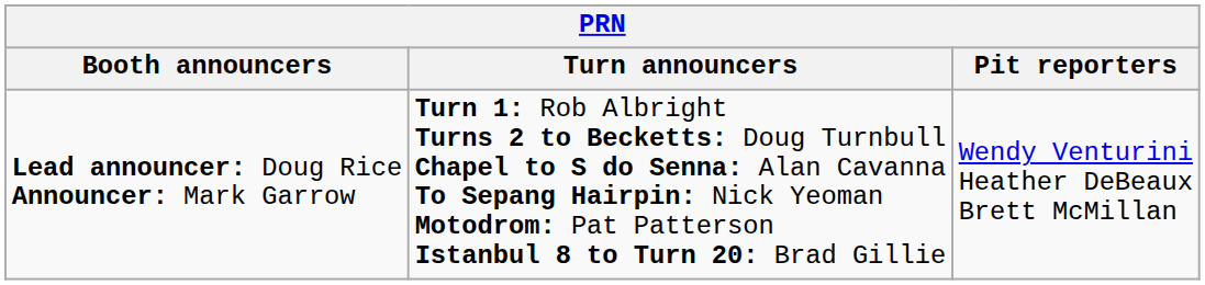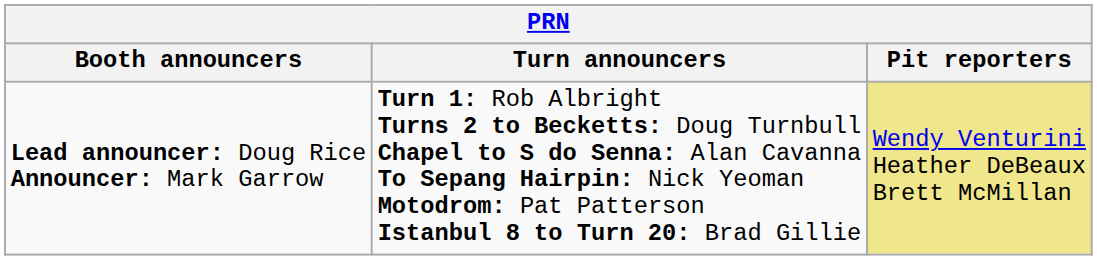Lead announcer: Doug Rice Announcer: Mark Garrow | Pit reporters: no background -> khaki background
